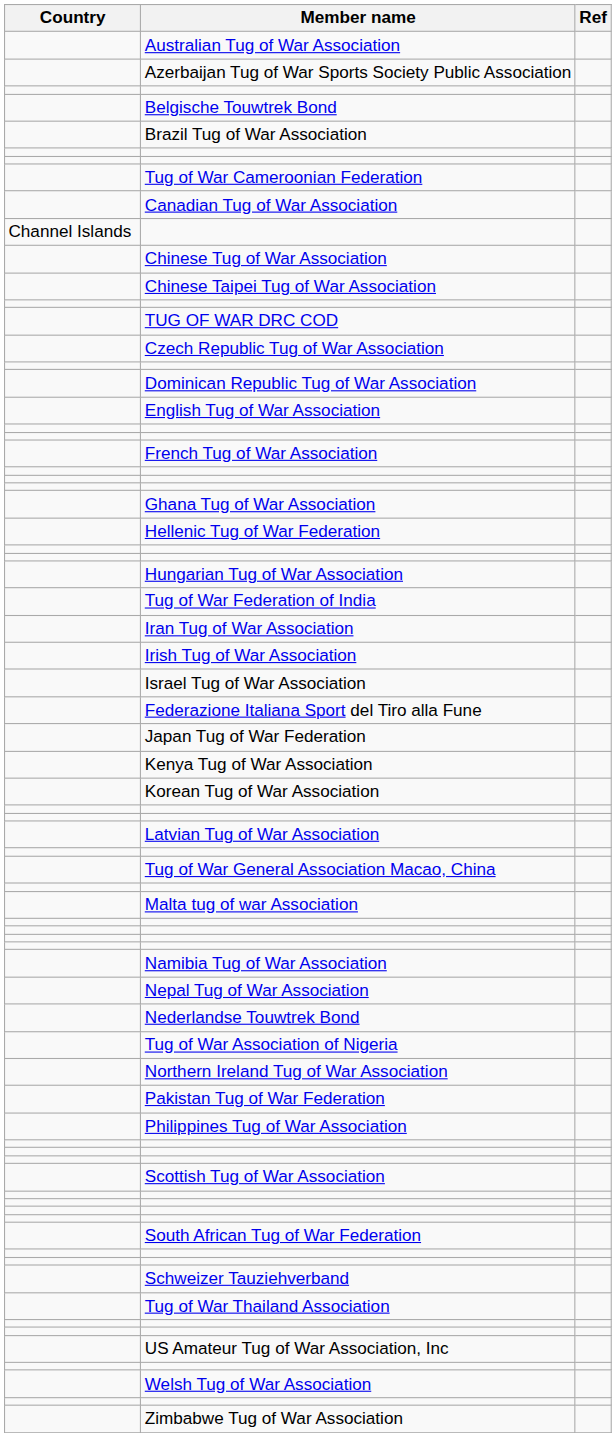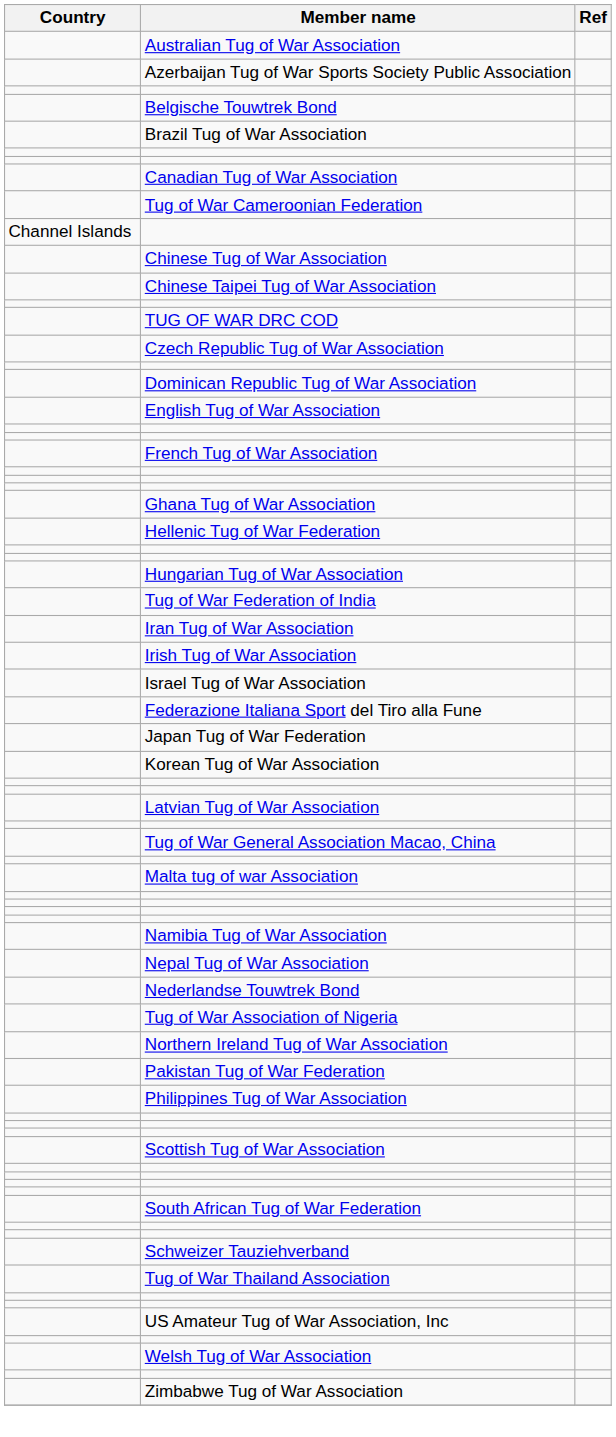rows swapped: Tug of War Cameroonian Federation <-> Canadian Tug of War Association
- row: Kenya Tug of War Association
